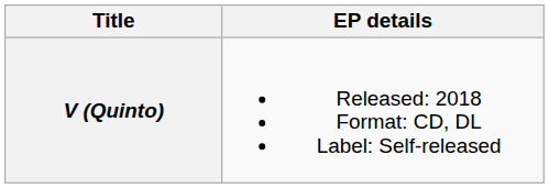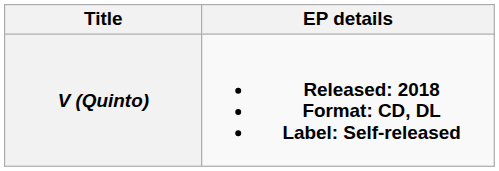V (Quinto) | EP details: normal -> bold
